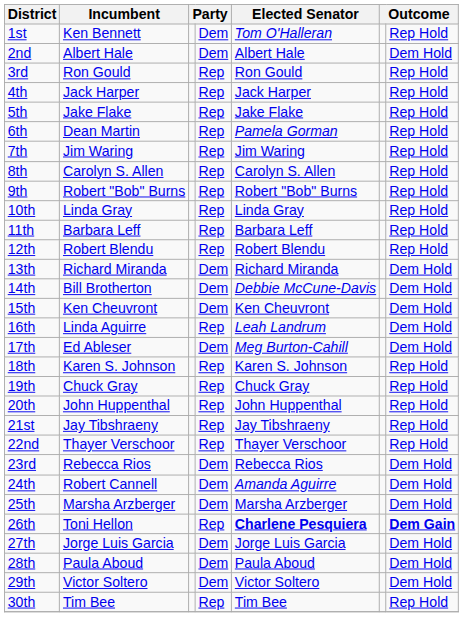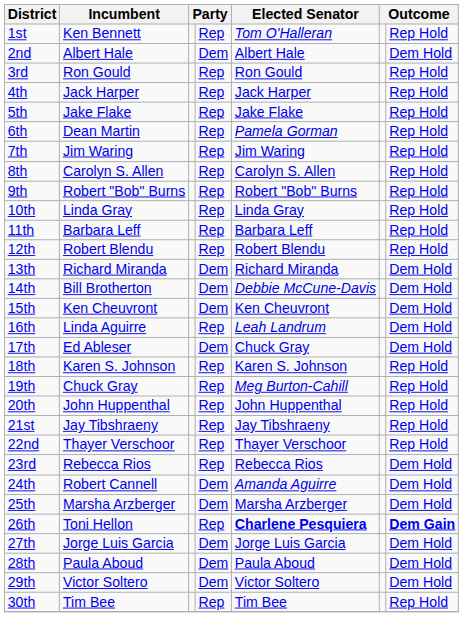1st | column 4: Dem -> Rep
17th | Elected Senator: Meg Burton-Cahill -> Chuck Gray
19th | Elected Senator: Chuck Gray -> Meg Burton-Cahill
23rd | column 4: Dem -> Rep
